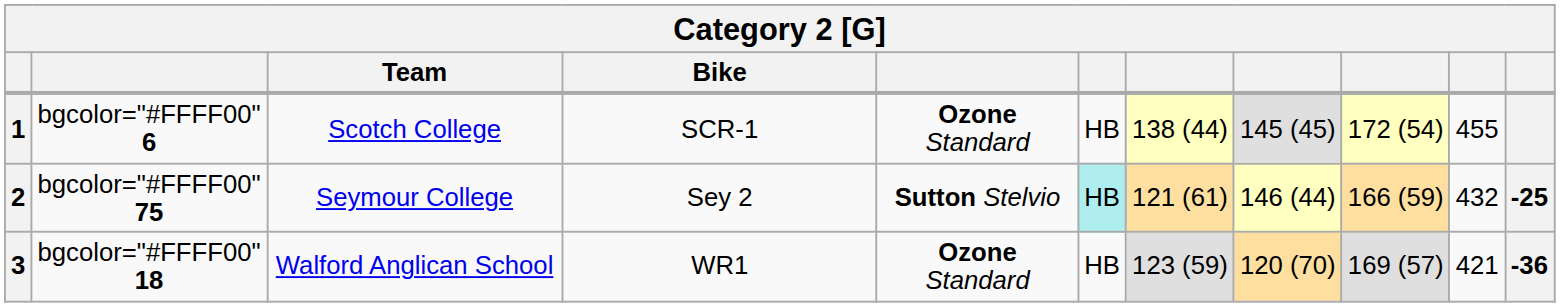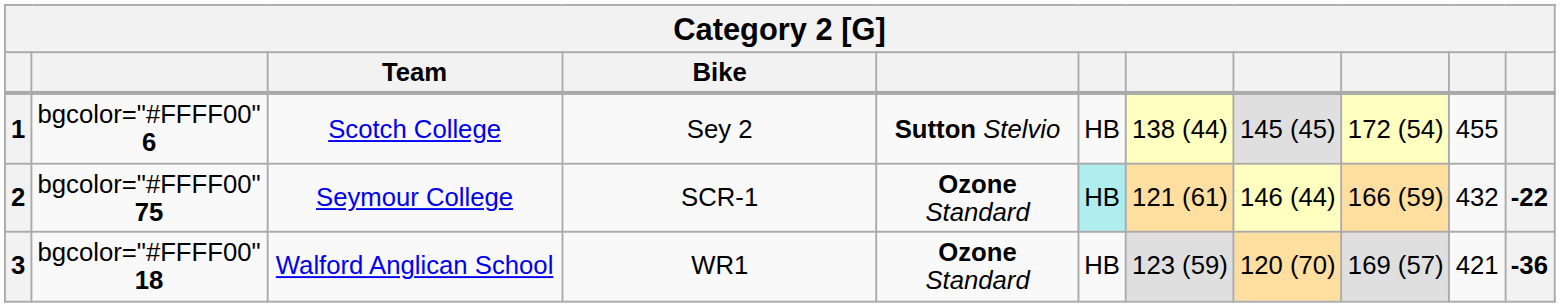1 | Bike: SCR-1 -> Sey 2
1 | column 5: Ozone Standard -> Sutton Stelvio
2 | Bike: Sey 2 -> SCR-1
2 | column 5: Sutton Stelvio -> Ozone Standard
2 | column 11: -25 -> -22
